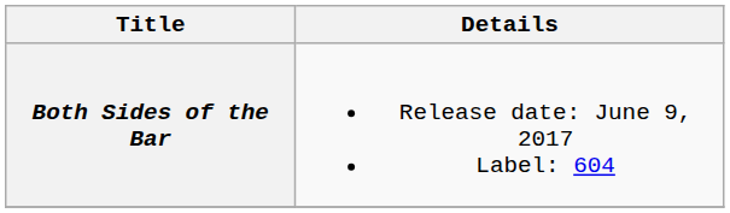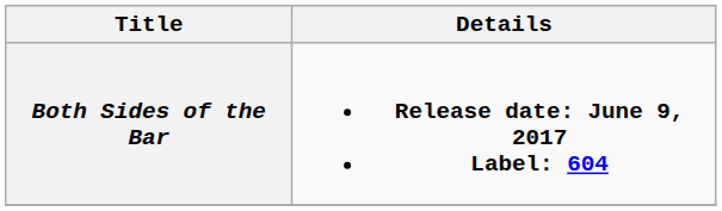Both Sides of the Bar | Details: normal -> bold
